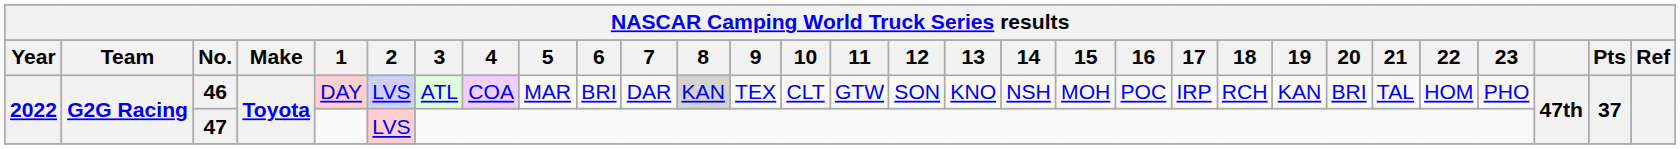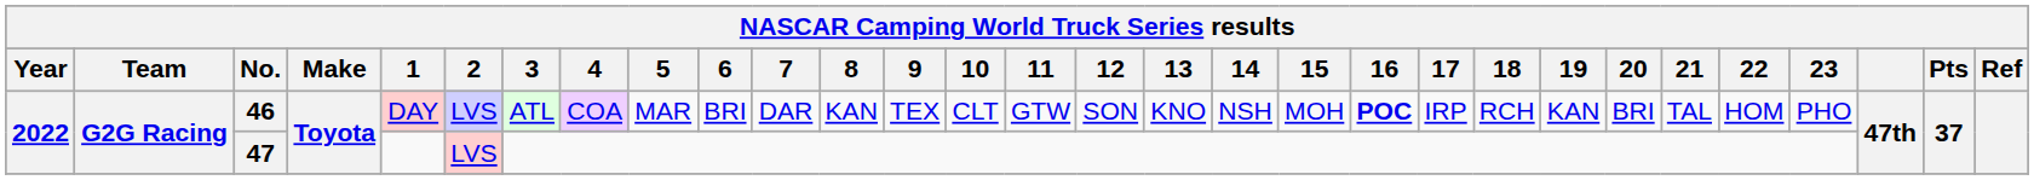46 | 8: lightgrey background -> no background
46 | 16: normal -> bold
